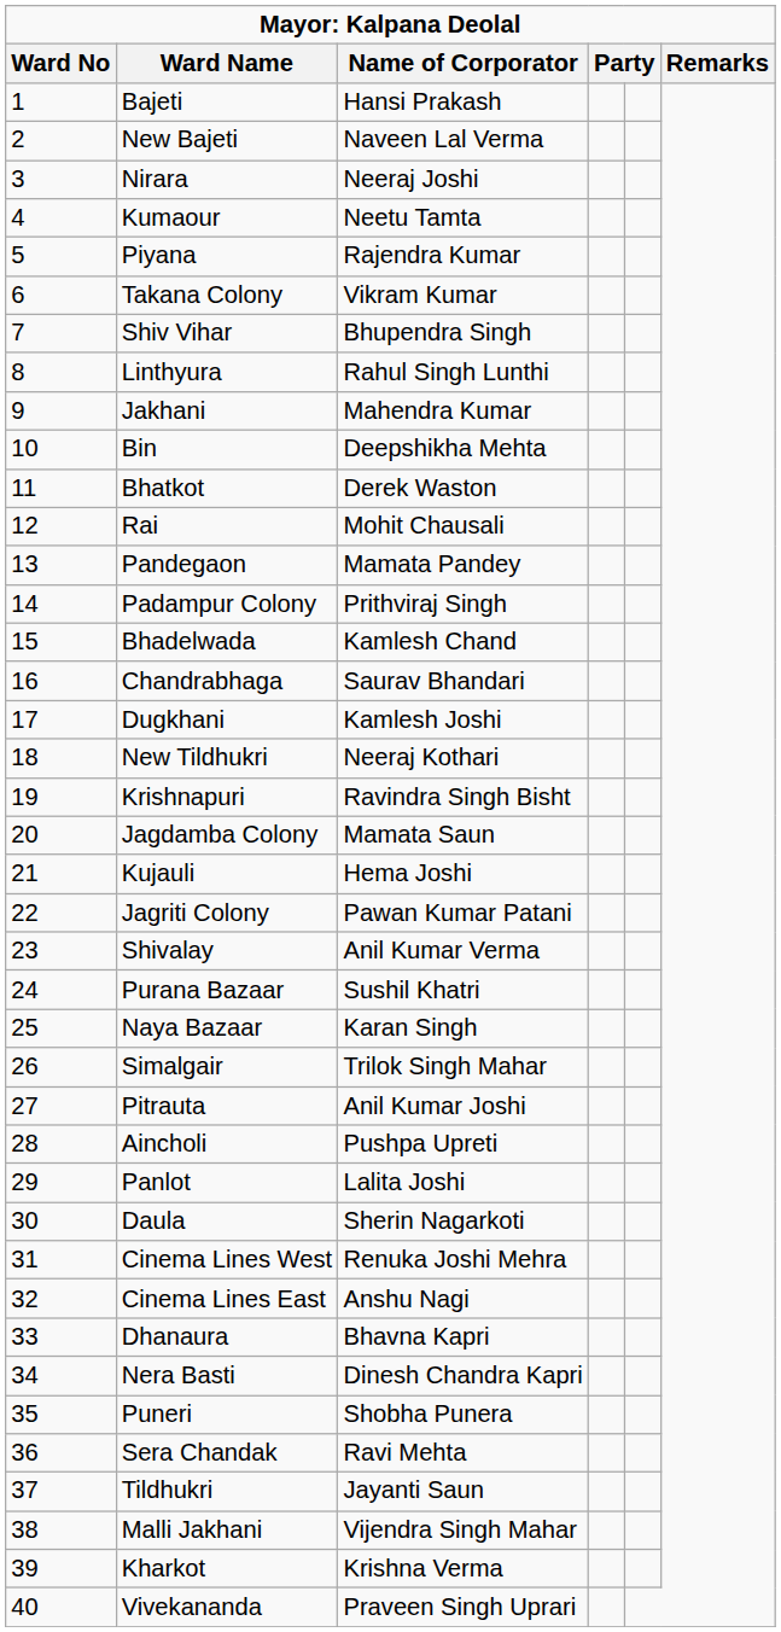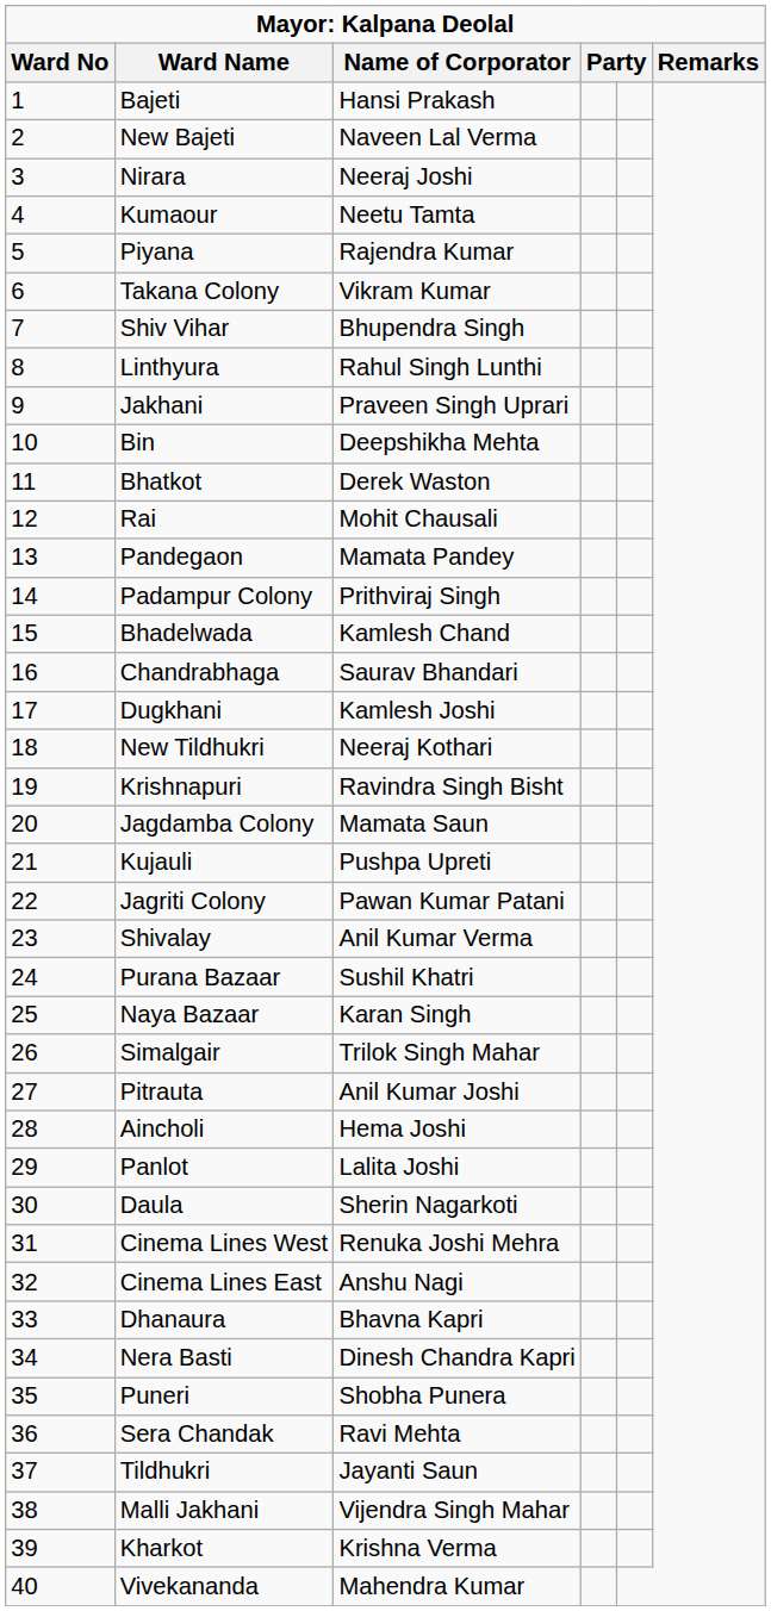Jakhani | column 3: Mahendra Kumar -> Praveen Singh Uprari
Kujauli | column 3: Hema Joshi -> Pushpa Upreti
Aincholi | column 3: Pushpa Upreti -> Hema Joshi
Vivekananda | column 3: Praveen Singh Uprari -> Mahendra Kumar
